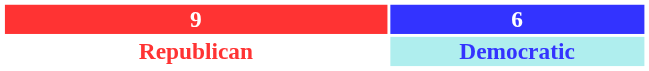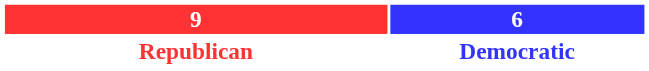Republican | column 2: paleturquoise background -> no background
